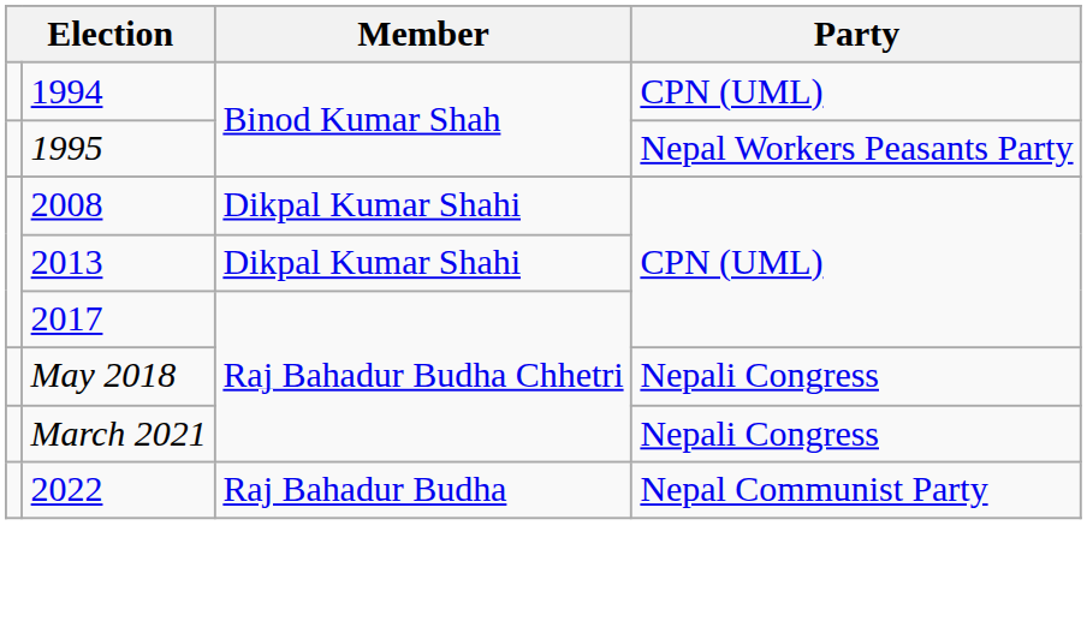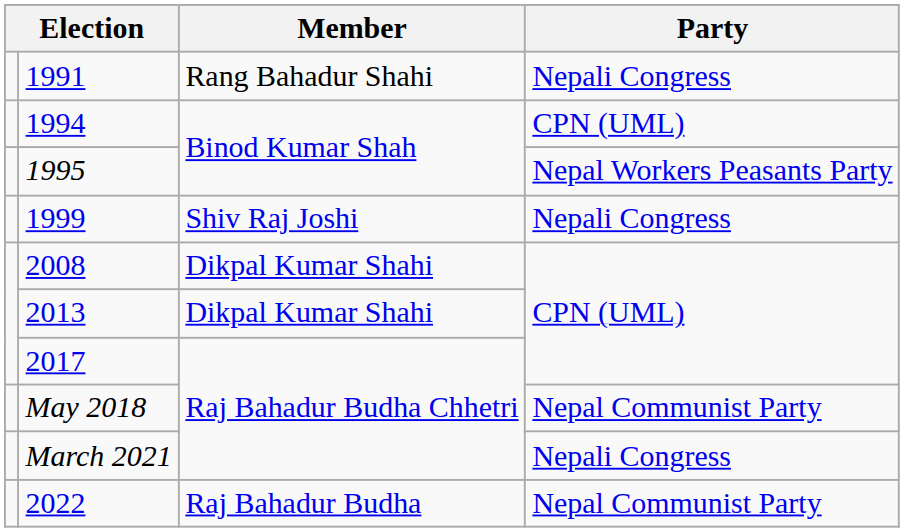+ row: 1991 | Rang Bahadur Shahi | Nepali Congress
+ row: 1999 | Shiv Raj Joshi | Nepali Congress
May 2018 | Party: Nepali Congress -> Nepal Communist Party
